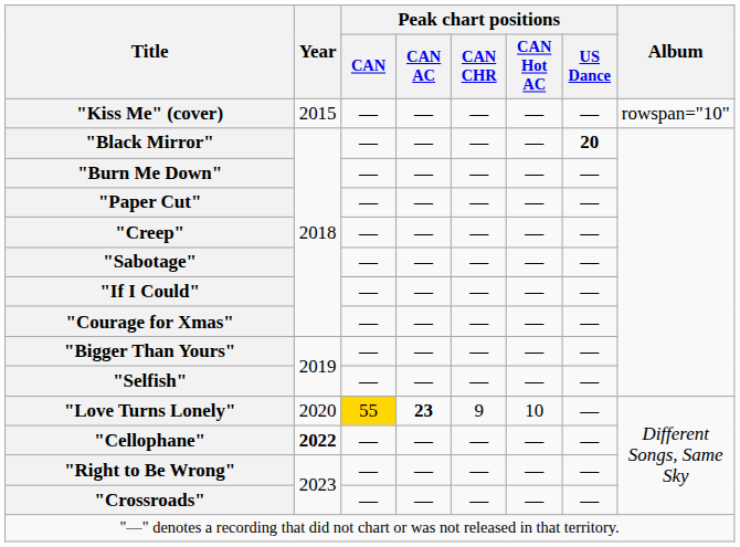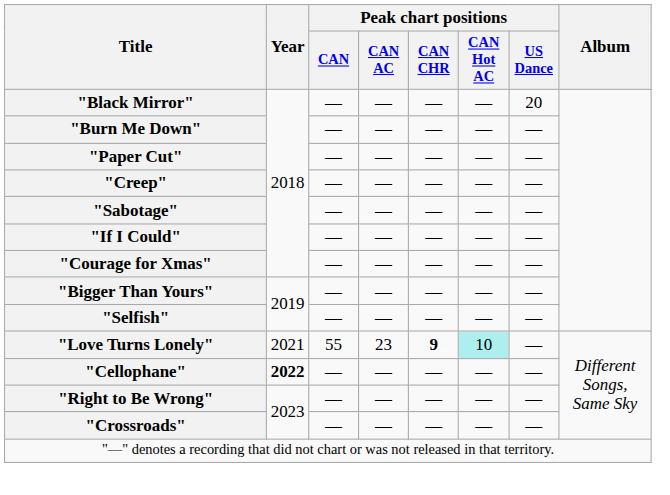- row: "Kiss Me" (cover) | 2015 | — | — | — | — | — | rowspan="10"
"Black Mirror" | Peak chart positions / US Dance: bold -> normal
"Love Turns Lonely" | Year: 2020 -> 2021
"Love Turns Lonely" | Peak chart positions / CAN: gold background -> no background
"Love Turns Lonely" | Peak chart positions / CAN AC: bold -> normal
"Love Turns Lonely" | Peak chart positions / CAN CHR: normal -> bold
"Love Turns Lonely" | Peak chart positions / CAN Hot AC: no background -> paleturquoise background
